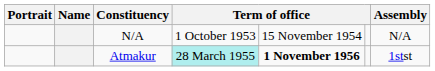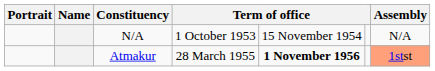Atmakur | column 4: paleturquoise background -> no background
Atmakur | Assembly: no background -> lightsalmon background
